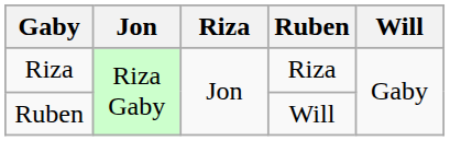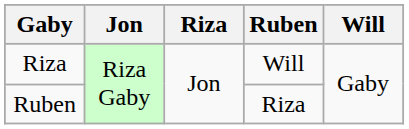row 2 | Ruben: Riza -> Will
row 3 | Ruben: Will -> Riza
